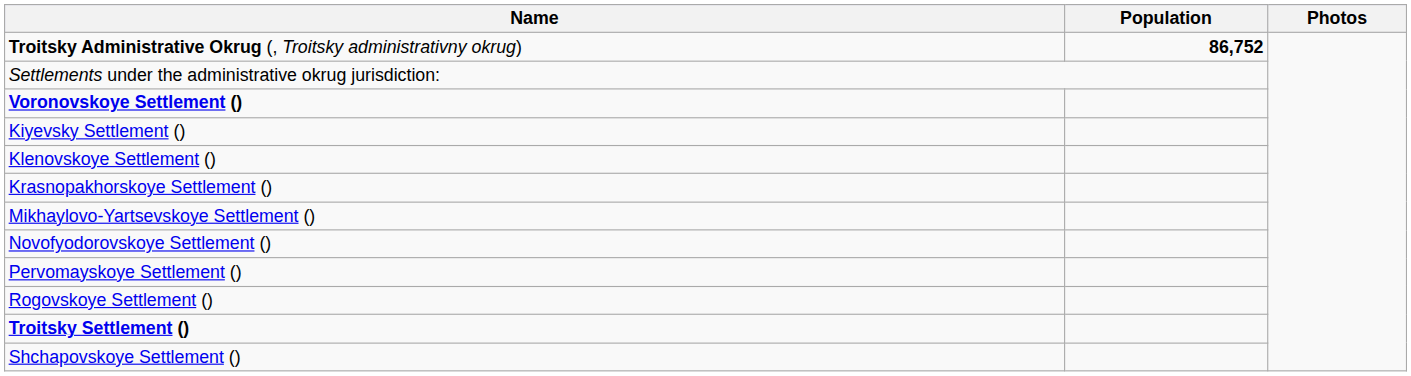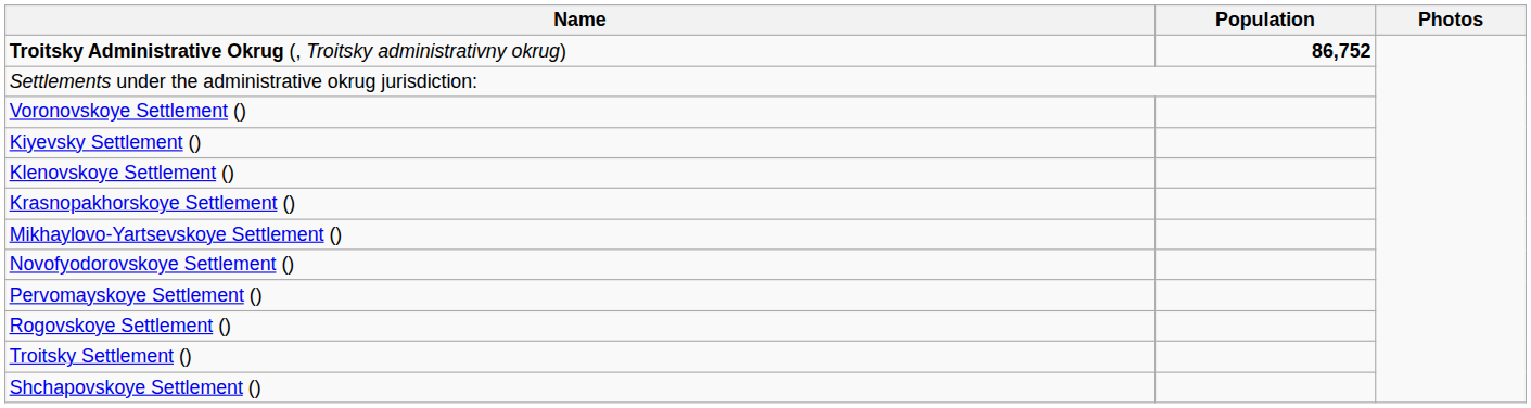Voronovskoye Settlement () | Name: bold -> normal
Troitsky Settlement () | Name: bold -> normal
